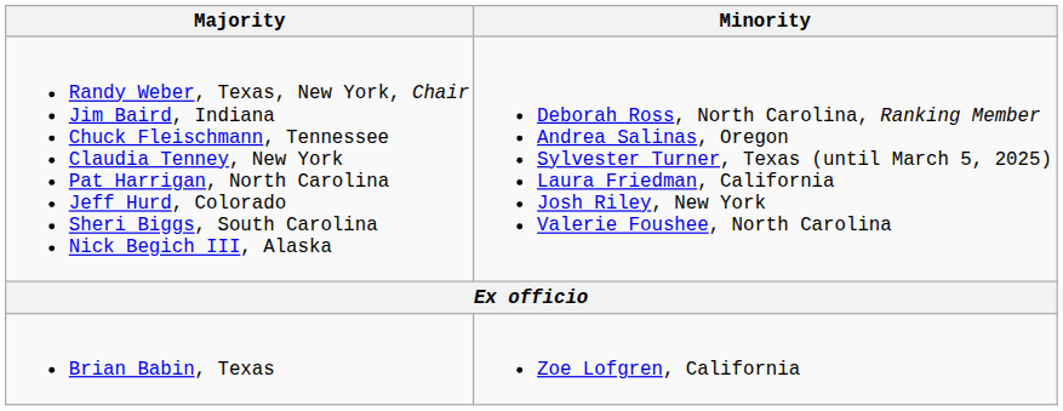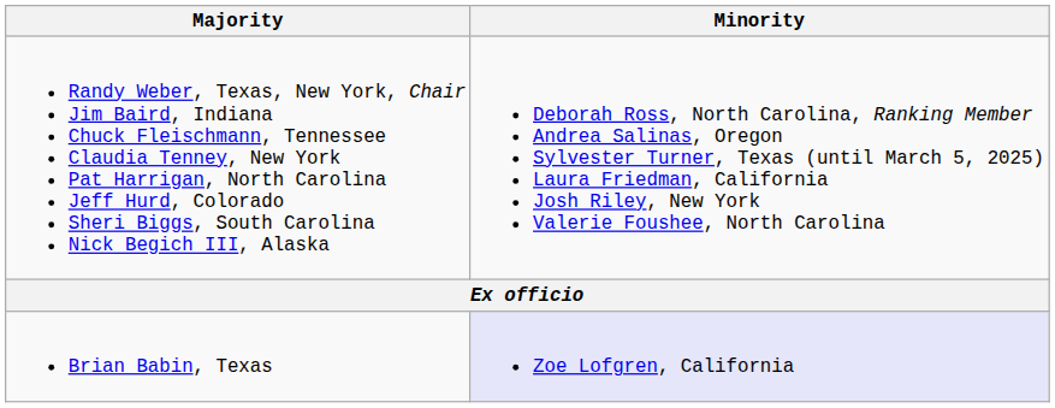Brian Babin, Texas | Minority: no background -> lavender background
